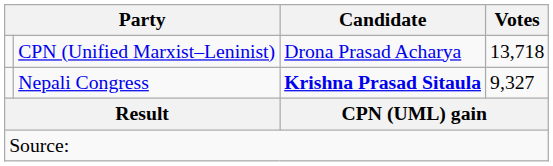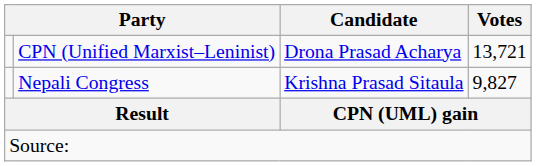CPN (Unified Marxist–Leninist) | Votes: 13,718 -> 13,721
Nepali Congress | Candidate: bold -> normal
Nepali Congress | Votes: 9,327 -> 9,827
